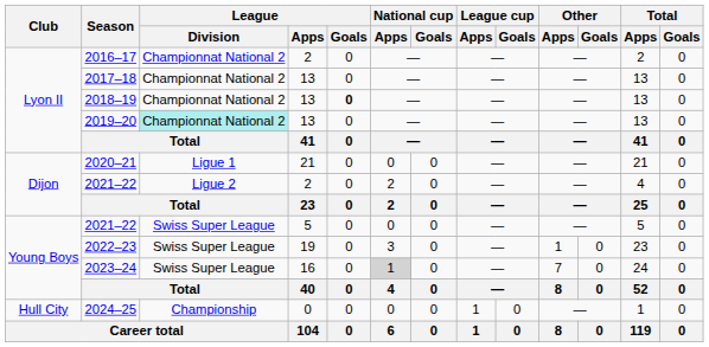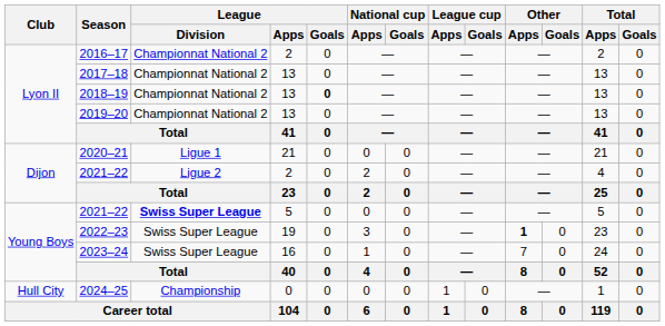2019–20 | League / Division: paleturquoise background -> no background
2021–22 / 5 | League / Division: normal -> bold
2022–23 | Other / Apps: normal -> bold
2023–24 | National cup / Apps: lightgrey background -> no background
